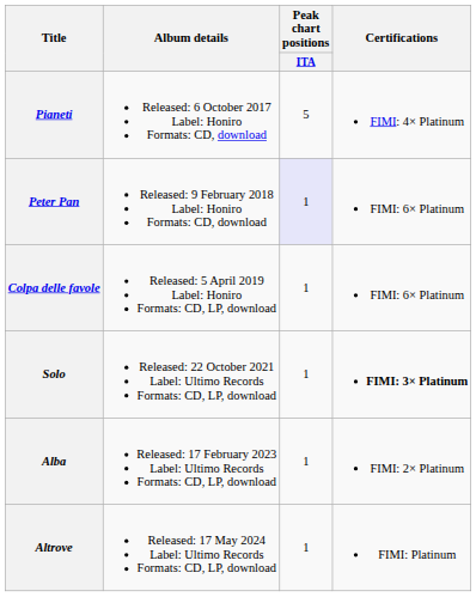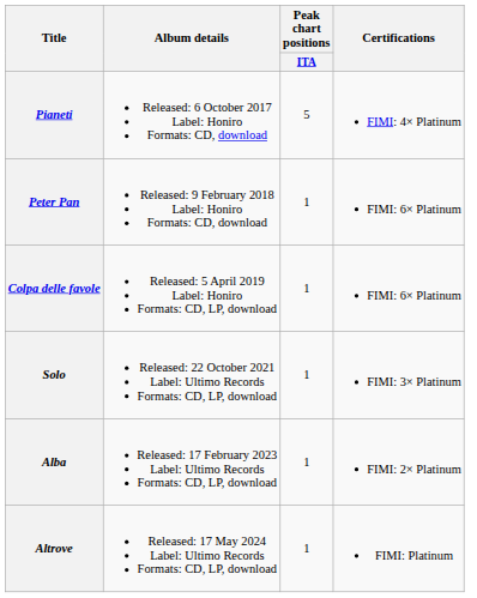Peter Pan | Peak chart positions / ITA: lavender background -> no background
Solo | Certifications: bold -> normal
